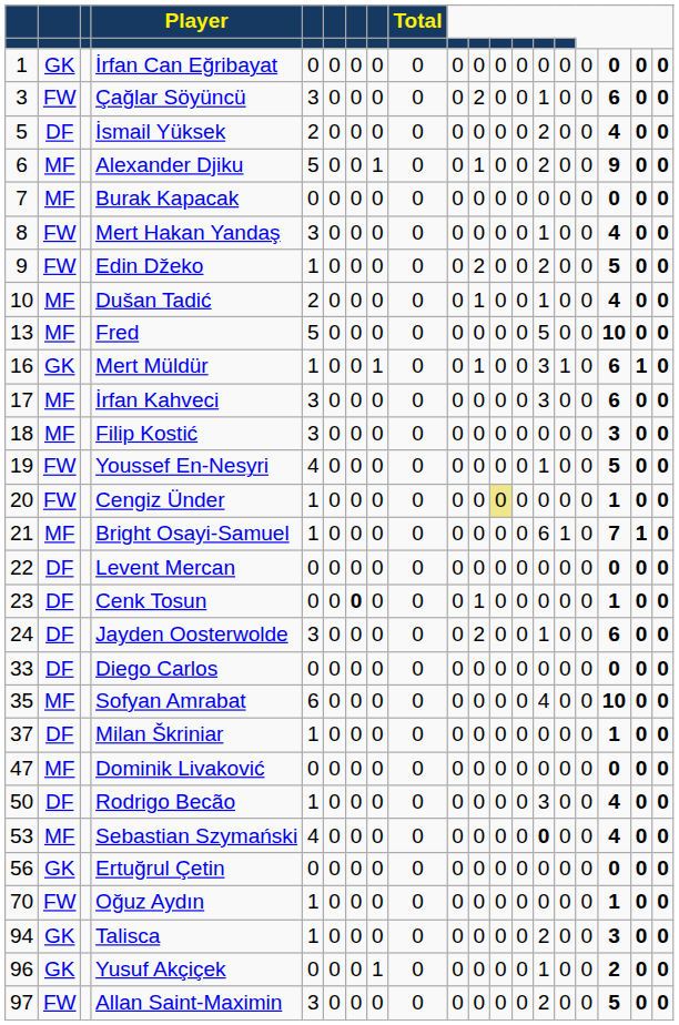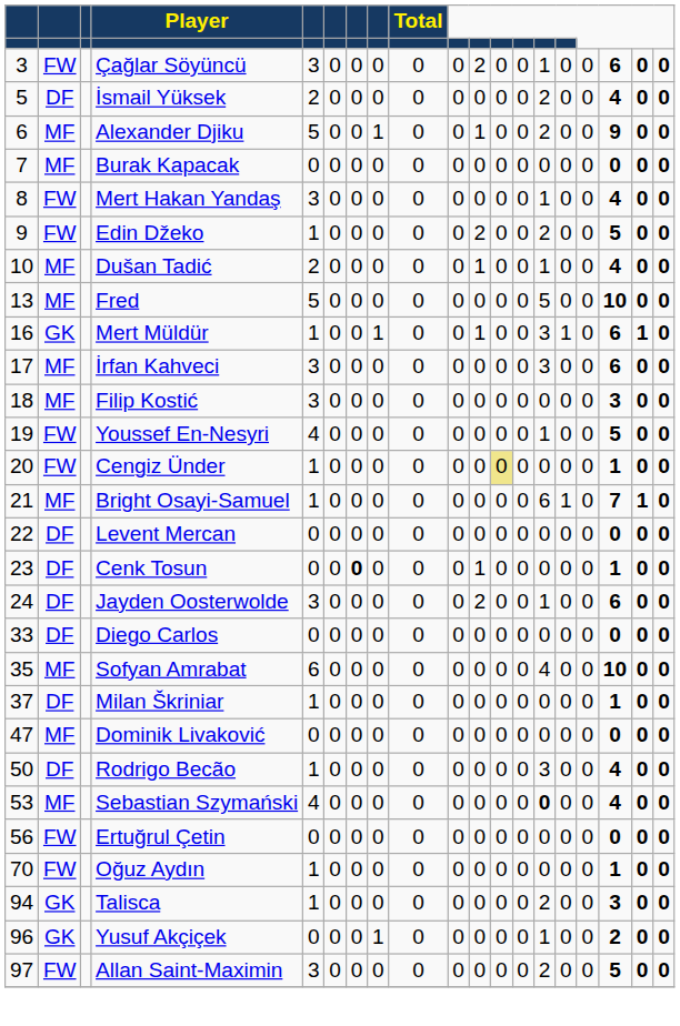- row: 1 | GK | İrfan Can Eğribayat | 0 | 0 | 0 | 0 | 0 | 0 | 0 | 0 | 0 | 0 | 0 | 0 | 0 | 0 | 0
Ertuğrul Çetin | column 2: GK -> FW
